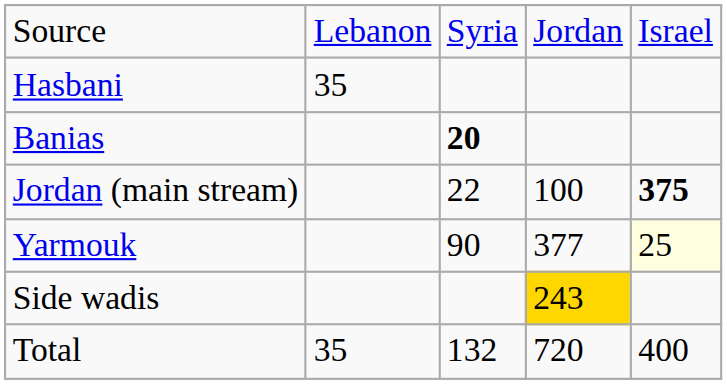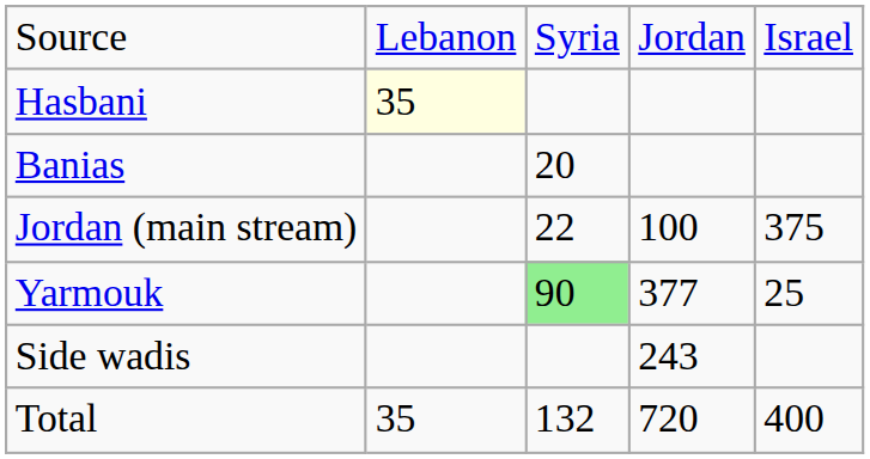Hasbani | column 2: no background -> lightyellow background
Banias | column 3: bold -> normal
Jordan (main stream) | column 5: bold -> normal
Yarmouk | column 3: no background -> lightgreen background
Yarmouk | column 5: lightyellow background -> no background
Side wadis | column 4: gold background -> no background
